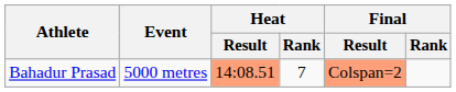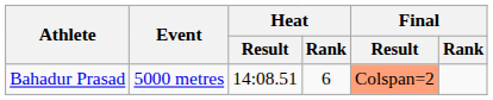Bahadur Prasad | Heat / Result: lightsalmon background -> no background
Bahadur Prasad | Heat / Rank: 7 -> 6
